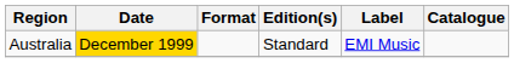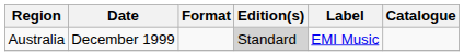Australia | Date: gold background -> no background
Australia | Edition(s): no background -> lightgrey background
